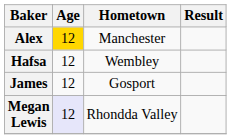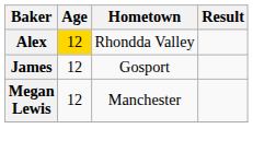Alex | Hometown: Manchester -> Rhondda Valley
- row: Hafsa | 12 | Wembley
Megan Lewis | Age: lavender background -> no background
Megan Lewis | Hometown: Rhondda Valley -> Manchester
